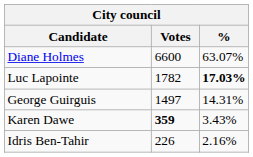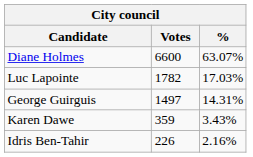Luc Lapointe | %: bold -> normal
Karen Dawe | Votes: bold -> normal
